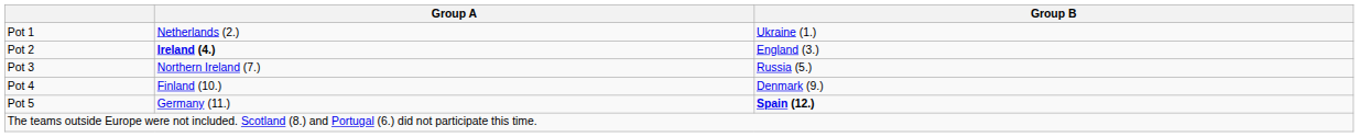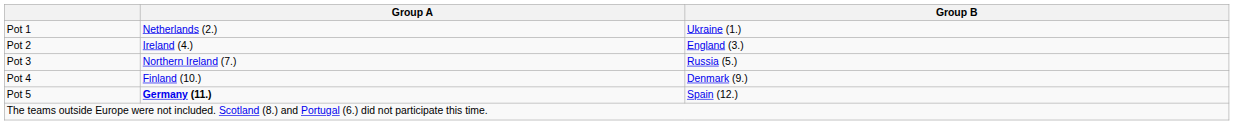Pot 2 | Group A: bold -> normal
Pot 5 | Group A: normal -> bold
Pot 5 | Group B: bold -> normal
